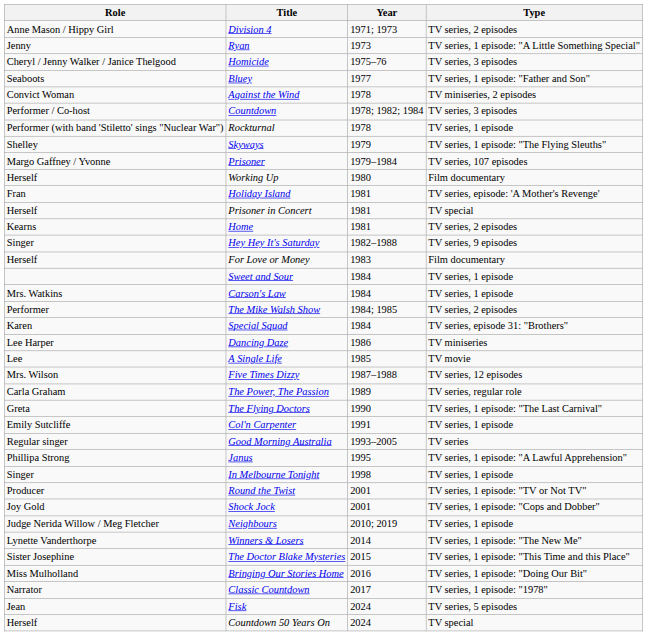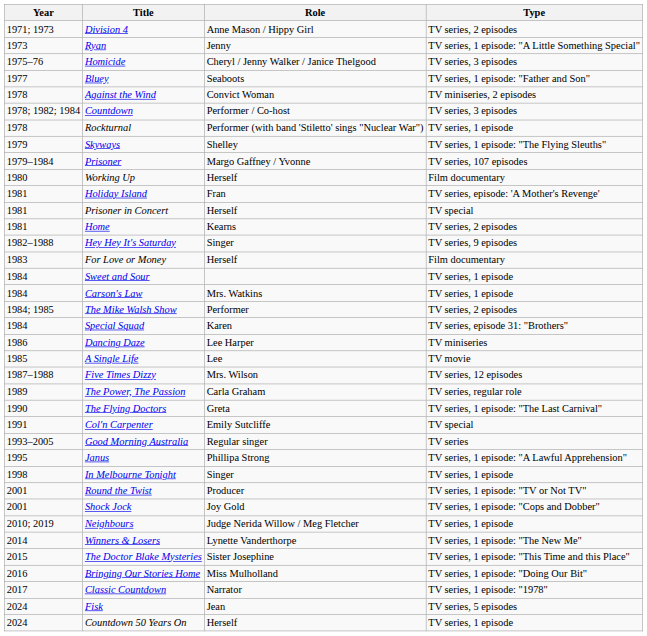columns swapped: Year <-> Role
Col'n Carpenter | Type: TV series, 1 episode -> TV special
Countdown 50 Years On | Type: TV special -> TV series, 1 episode
